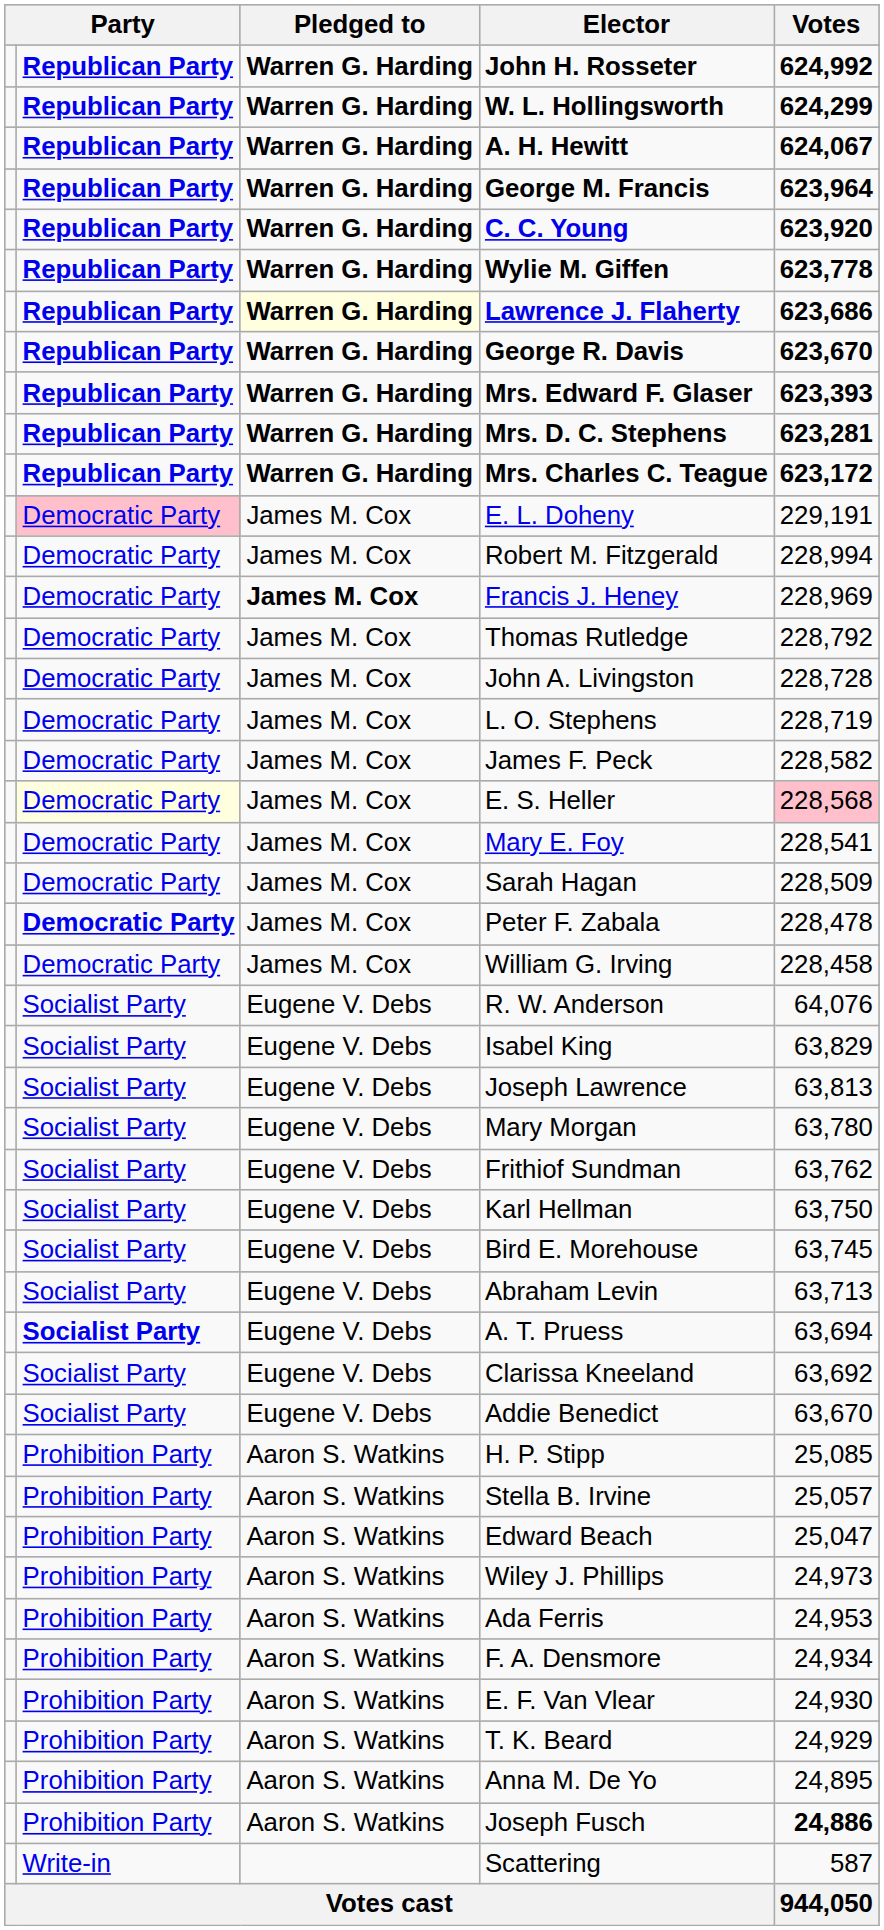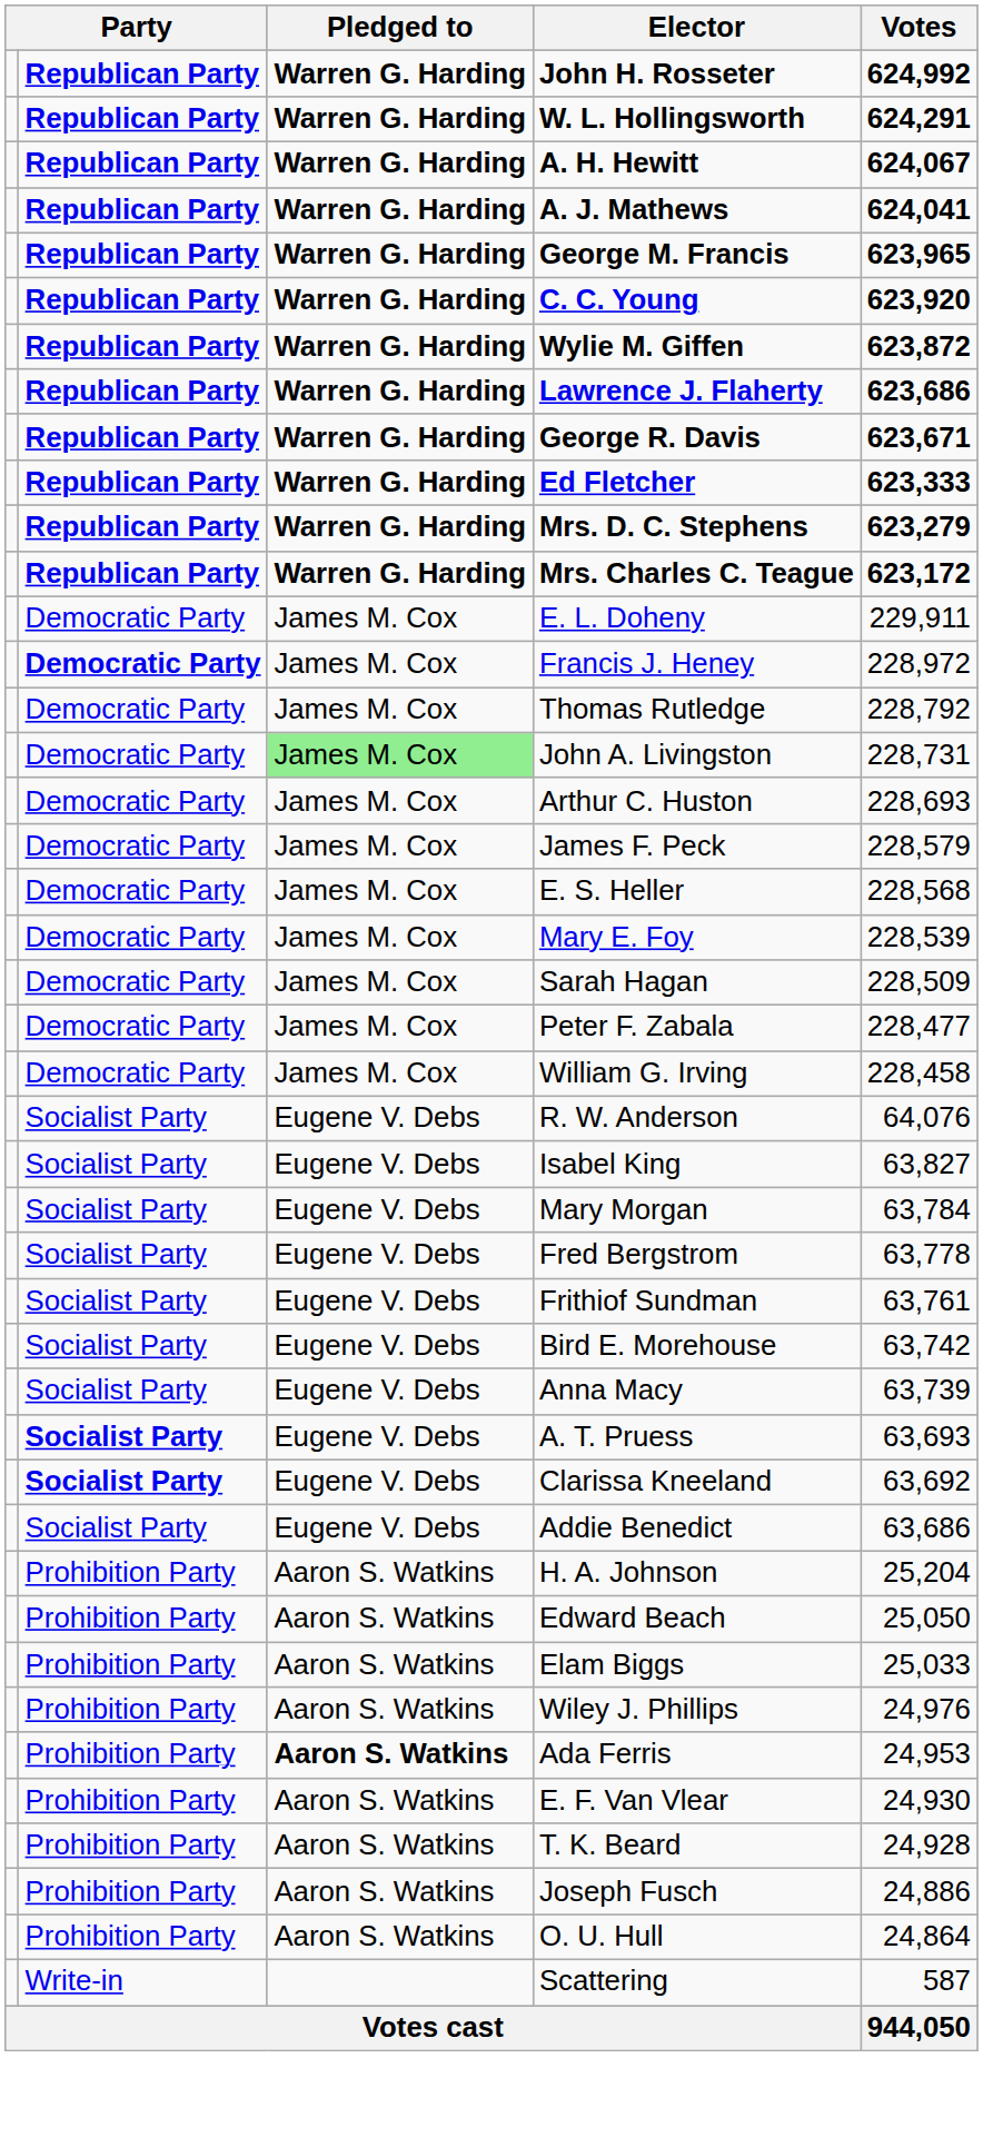W. L. Hollingsworth | Votes: 624,299 -> 624,291
+ row: Republican Party | Warren G. Harding | A. J. Mathews | 624,041
George M. Francis | Votes: 623,964 -> 623,965
Wylie M. Giffen | Votes: 623,778 -> 623,872
Lawrence J. Flaherty | Pledged to: lightyellow background -> no background
George R. Davis | Votes: 623,670 -> 623,671
- row: Republican Party | Warren G. Harding | Mrs. Edward F. Glaser | 623,393
+ row: Republican Party | Warren G. Harding | Ed Fletcher | 623,333
Mrs. D. C. Stephens | Votes: 623,281 -> 623,279
E. L. Doheny | column 2: pink background -> no background
E. L. Doheny | Votes: 229,191 -> 229,911
- row: Democratic Party | James M. Cox | Robert M. Fitzgerald | 228,994
Francis J. Heney | column 2: normal -> bold
Francis J. Heney | Pledged to: bold -> normal
Francis J. Heney | Votes: 228,969 -> 228,972
John A. Livingston | Pledged to: no background -> lightgreen background
John A. Livingston | Votes: 228,728 -> 228,731
- row: Democratic Party | James M. Cox | L. O. Stephens | 228,719
+ row: Democratic Party | James M. Cox | Arthur C. Huston | 228,693
James F. Peck | Votes: 228,582 -> 228,579
E. S. Heller | column 2: lightyellow background -> no background
E. S. Heller | Votes: pink background -> no background
Mary E. Foy | Votes: 228,541 -> 228,539
Peter F. Zabala | column 2: bold -> normal
Peter F. Zabala | Votes: 228,478 -> 228,477
Isabel King | Votes: 63,829 -> 63,827
- row: Socialist Party | Eugene V. Debs | Joseph Lawrence | 63,813
Mary Morgan | Votes: 63,780 -> 63,784
+ row: Socialist Party | Eugene V. Debs | Fred Bergstrom | 63,778
Frithiof Sundman | Votes: 63,762 -> 63,761
- row: Socialist Party | Eugene V. Debs | Karl Hellman | 63,750
Bird E. Morehouse | Votes: 63,745 -> 63,742
+ row: Socialist Party | Eugene V. Debs | Anna Macy | 63,739
- row: Socialist Party | Eugene V. Debs | Abraham Levin | 63,713
A. T. Pruess | Votes: 63,694 -> 63,693
Clarissa Kneeland | column 2: normal -> bold
Addie Benedict | Votes: 63,670 -> 63,686
+ row: Prohibition Party | Aaron S. Watkins | H. A. Johnson | 25,204
- row: Prohibition Party | Aaron S. Watkins | H. P. Stipp | 25,085
- row: Prohibition Party | Aaron S. Watkins | Stella B. Irvine | 25,057
Edward Beach | Votes: 25,047 -> 25,050
+ row: Prohibition Party | Aaron S. Watkins | Elam Biggs | 25,033
Wiley J. Phillips | Votes: 24,973 -> 24,976
Ada Ferris | Pledged to: normal -> bold
- row: Prohibition Party | Aaron S. Watkins | F. A. Densmore | 24,934
T. K. Beard | Votes: 24,929 -> 24,928
- row: Prohibition Party | Aaron S. Watkins | Anna M. De Yo | 24,895
Joseph Fusch | Votes: bold -> normal
+ row: Prohibition Party | Aaron S. Watkins | O. U. Hull | 24,864
